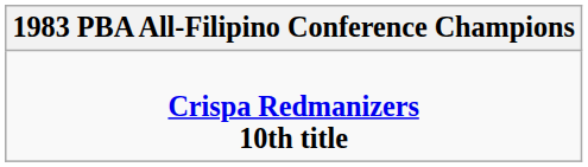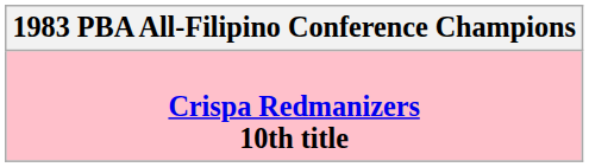row 2 | column 1: no background -> pink background
